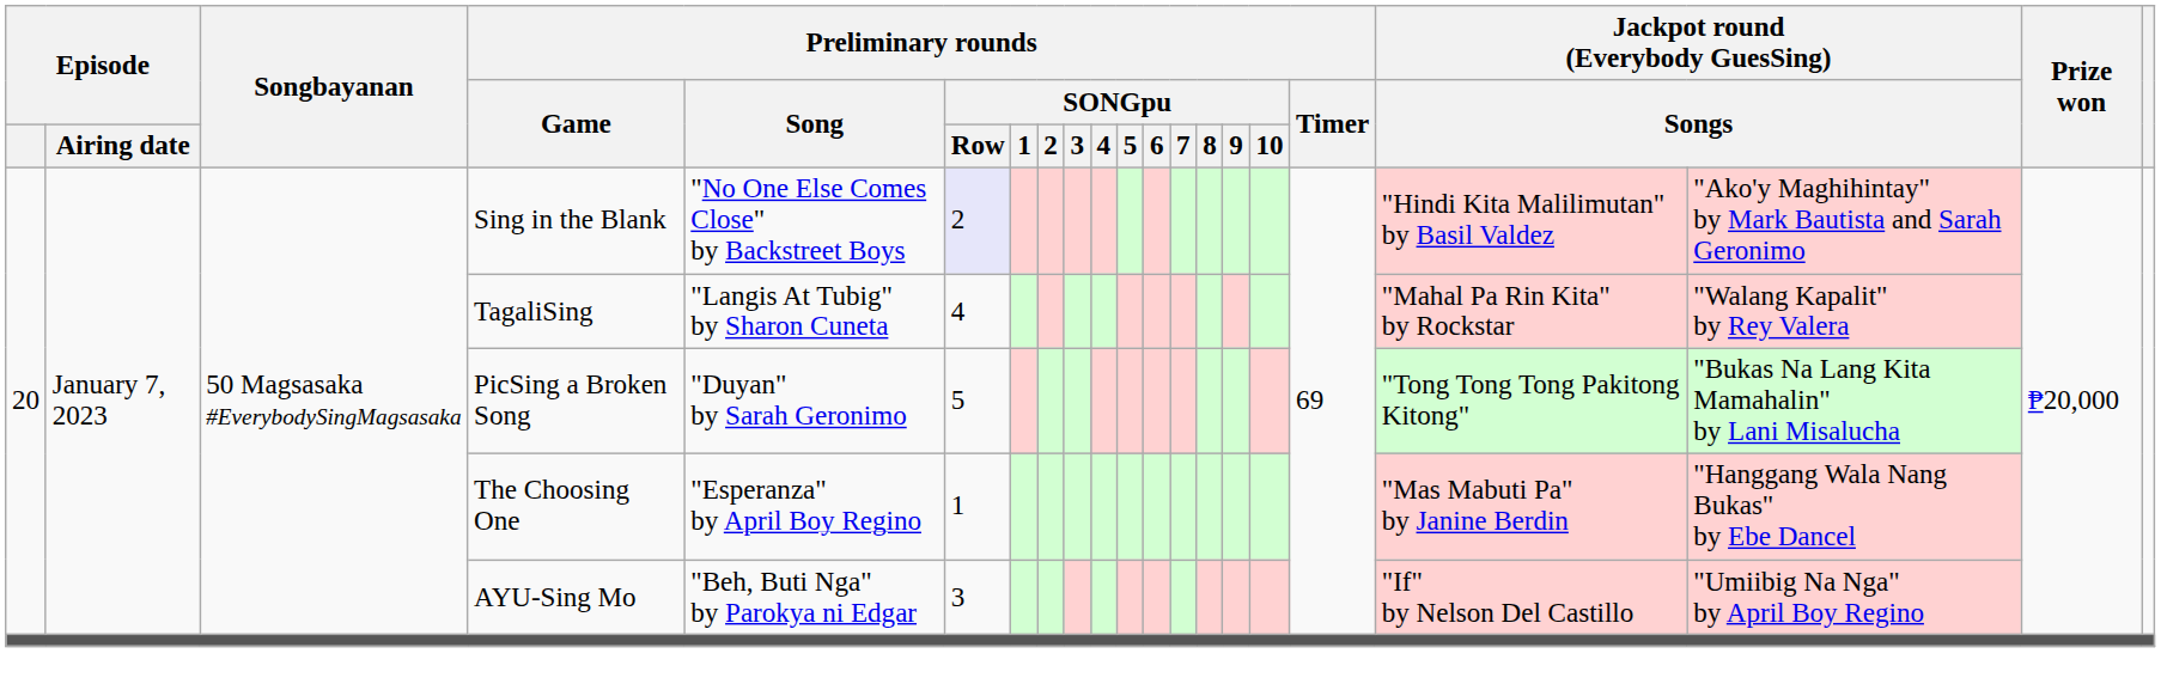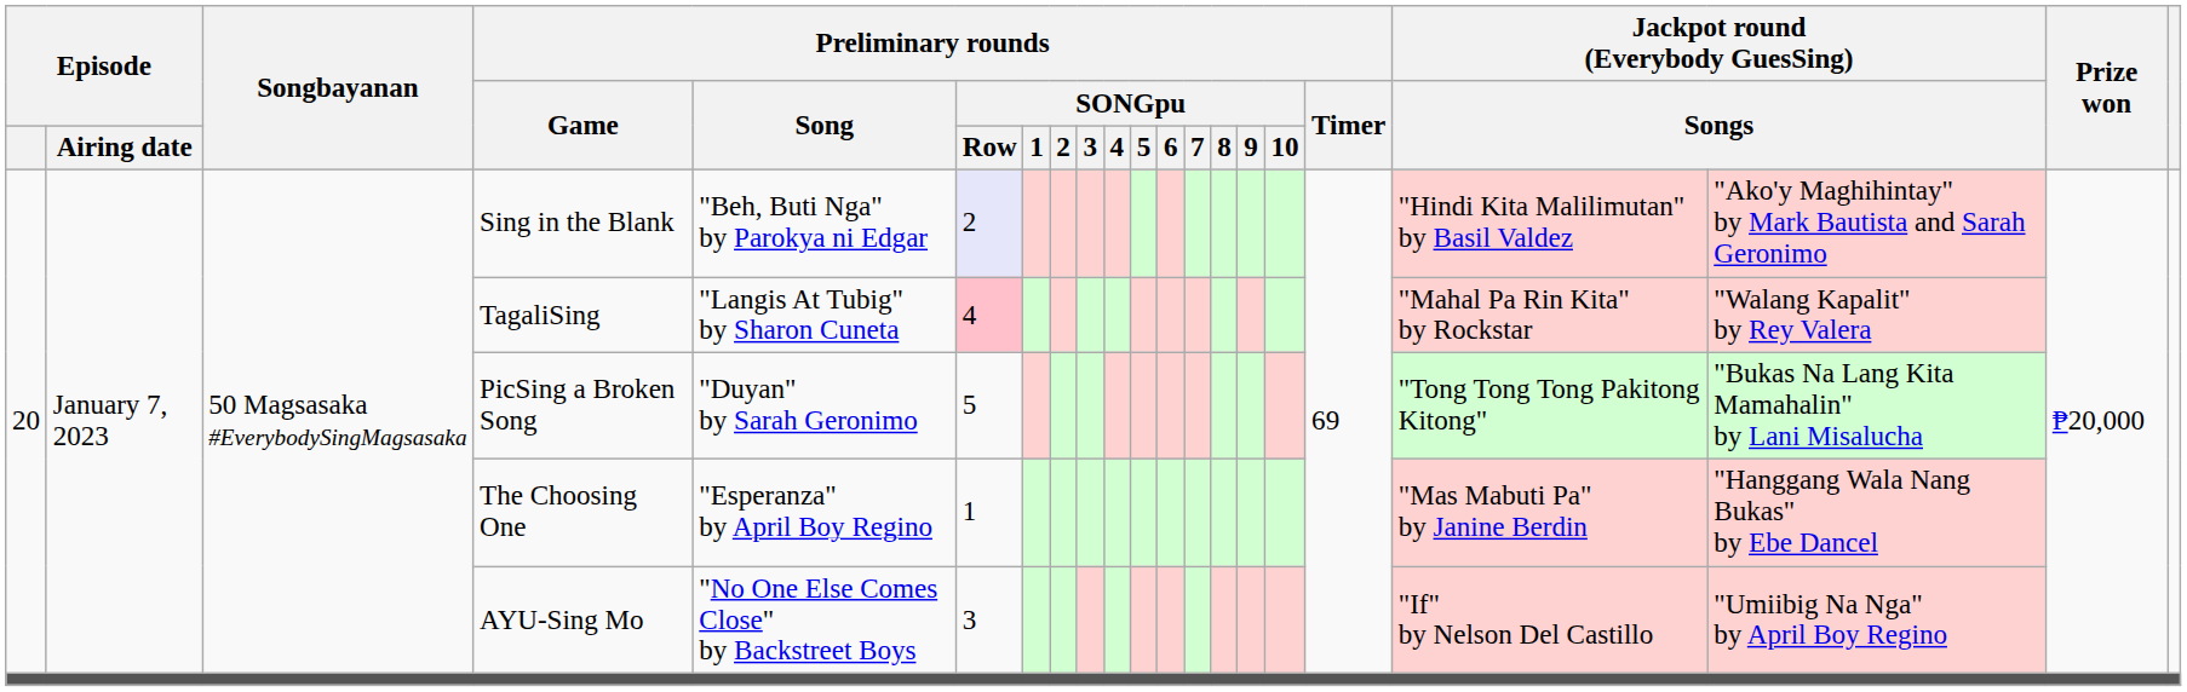Sing in the Blank | Preliminary rounds / Song: "No One Else Comes Close" by Backstreet Boys -> "Beh, Buti Nga" by Parokya ni Edgar
TagaliSing | Preliminary rounds / SONGpu / Row: no background -> pink background
AYU-Sing Mo | Preliminary rounds / Song: "Beh, Buti Nga" by Parokya ni Edgar -> "No One Else Comes Close" by Backstreet Boys
